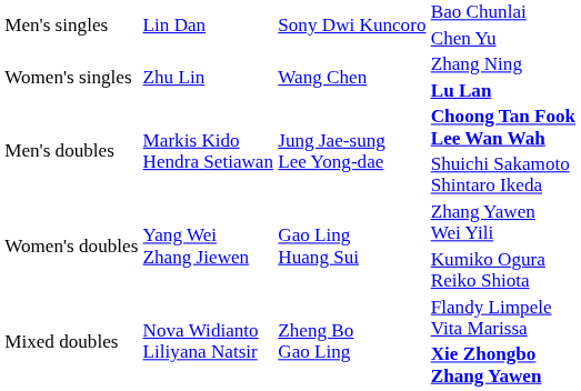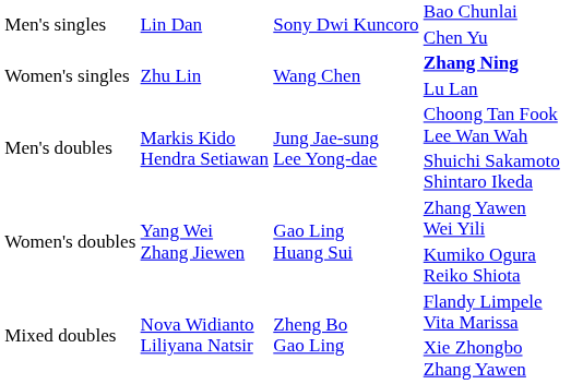Zhang Ning | column 4: normal -> bold
Lu Lan | column 4: bold -> normal
Choong Tan Fook Lee Wan Wah | column 4: bold -> normal
Xie Zhongbo Zhang Yawen | column 4: bold -> normal
